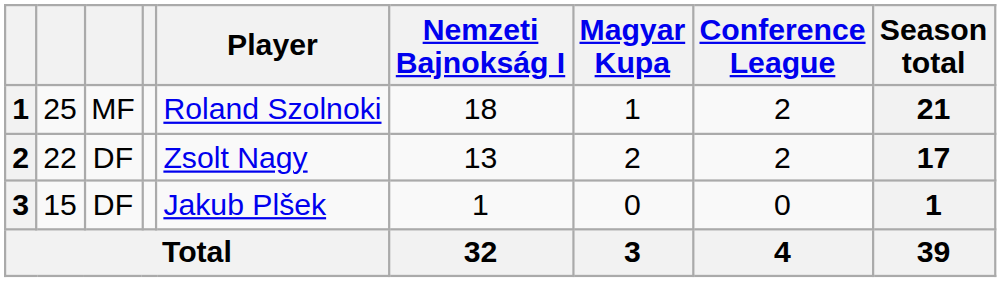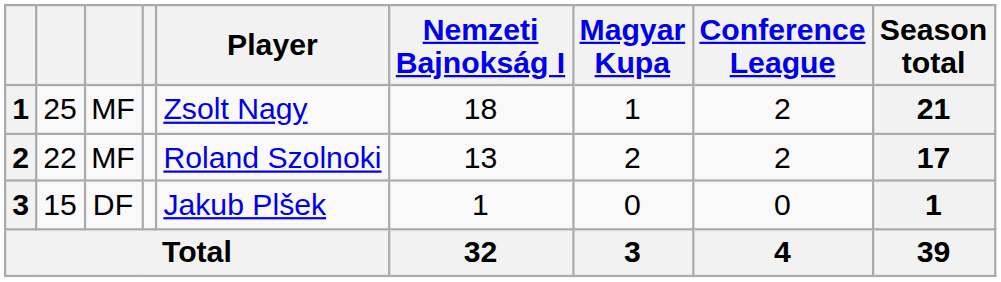row 2 | Player: Roland Szolnoki -> Zsolt Nagy
row 3 | column 3: DF -> MF
row 3 | Player: Zsolt Nagy -> Roland Szolnoki
